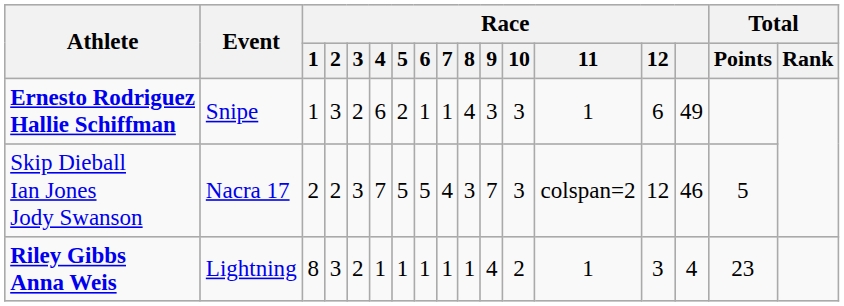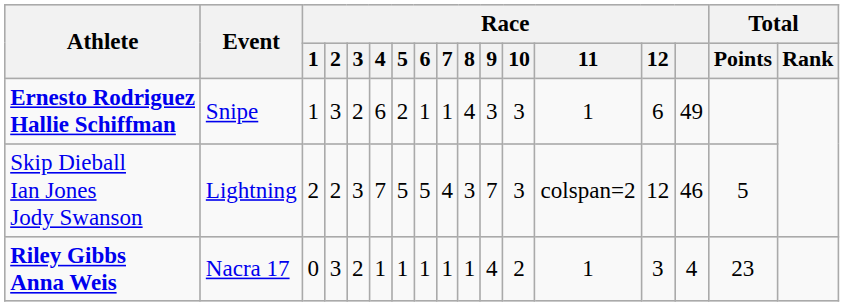Skip Dieball Ian Jones Jody Swanson | Event: Nacra 17 -> Lightning
Riley Gibbs Anna Weis | Event: Lightning -> Nacra 17
Riley Gibbs Anna Weis | Race / 1: 8 -> 0
